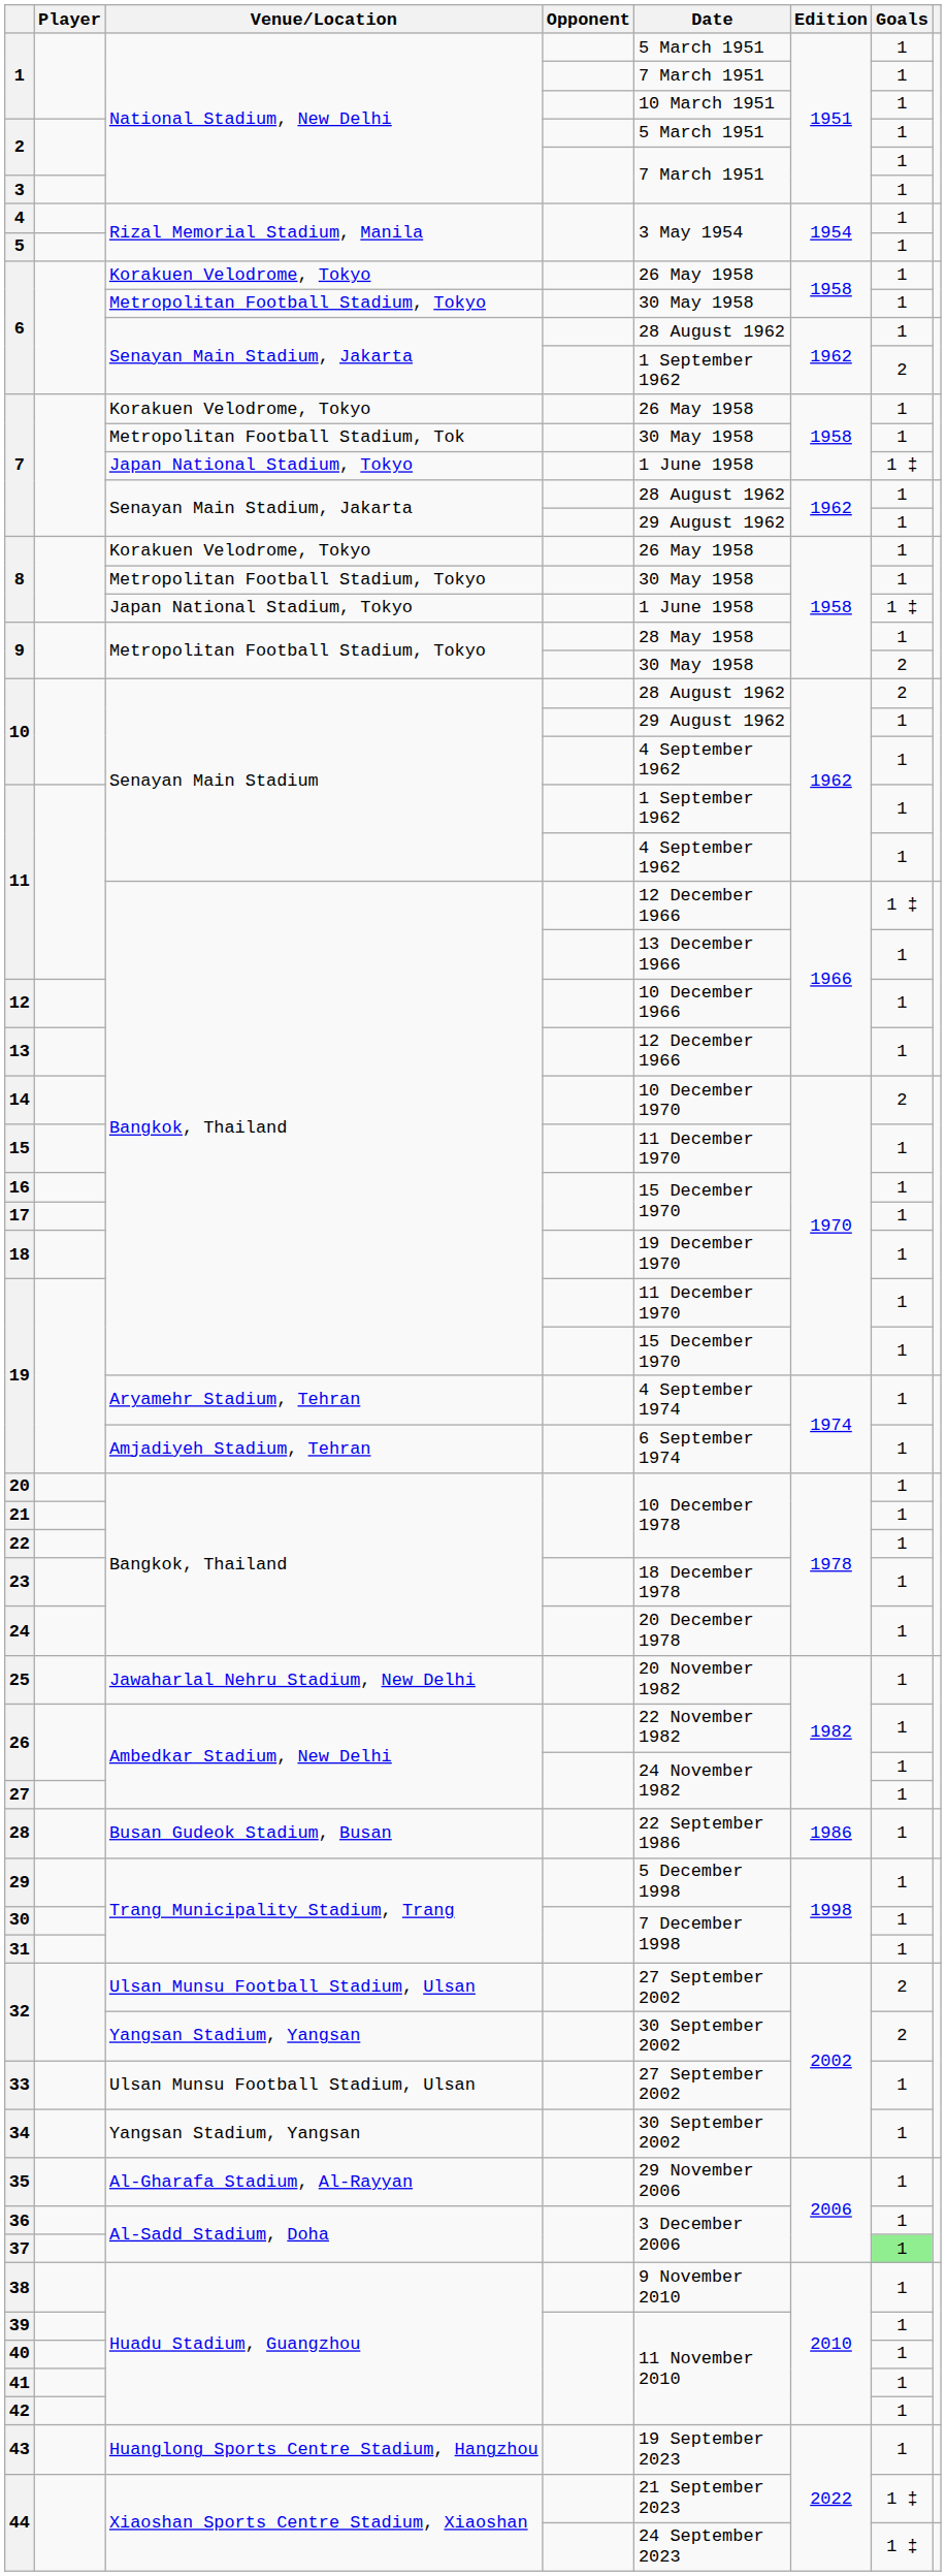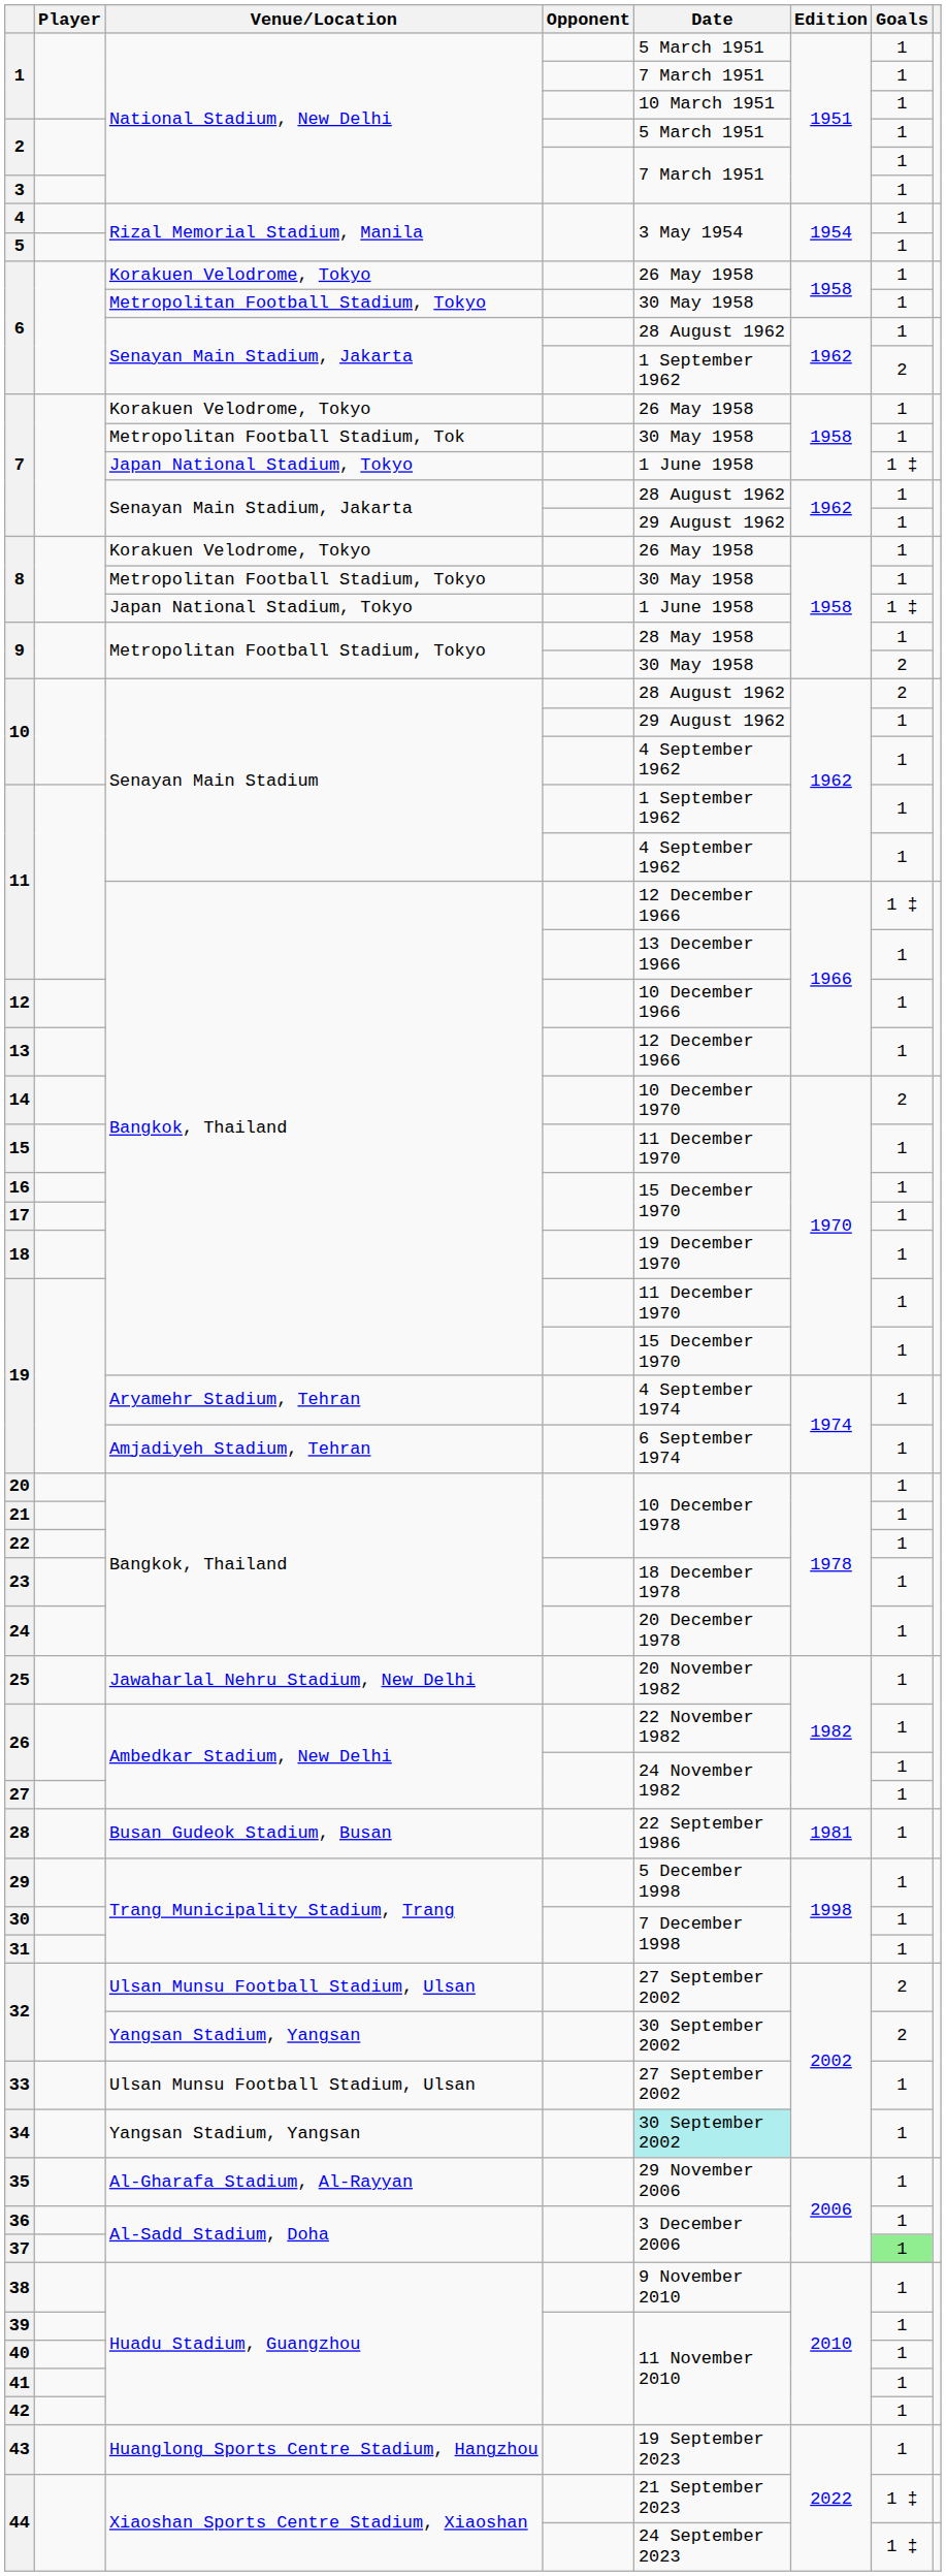28 | Edition: 1986 -> 1981
34 | Date: no background -> paleturquoise background
